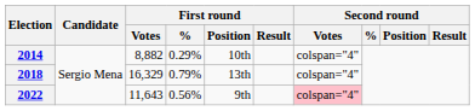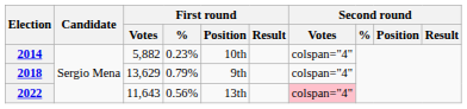2014 | First round / Votes: 8,882 -> 5,882
2014 | First round / %: 0.29% -> 0.23%
2018 | First round / Votes: 16,329 -> 13,629
2018 | First round / Position: 13th -> 9th
2022 | First round / Position: 9th -> 13th
